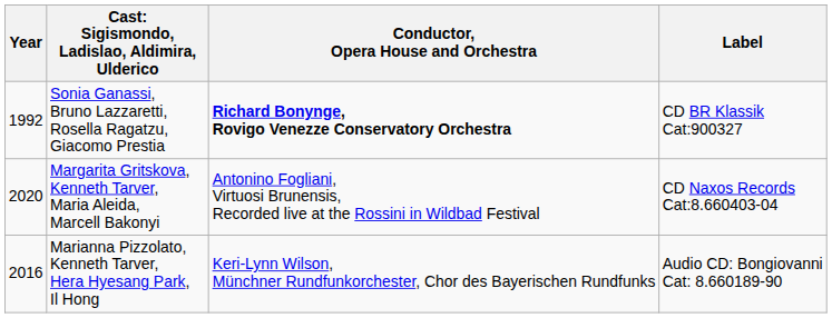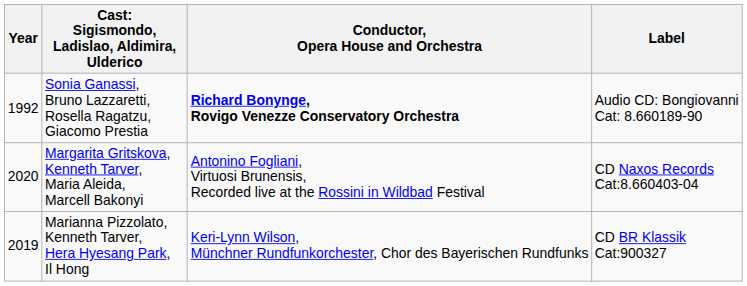row 2 | Label: CD BR Klassik Cat:900327 -> Audio CD: Bongiovanni Cat: 8.660189-90
row 4 | Year: 2016 -> 2019
row 4 | Label: Audio CD: Bongiovanni Cat: 8.660189-90 -> CD BR Klassik Cat:900327
